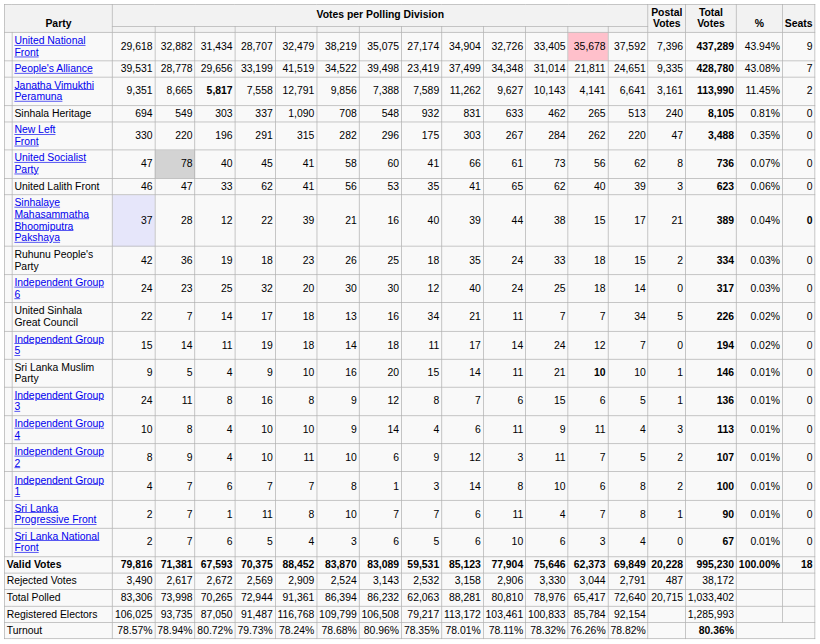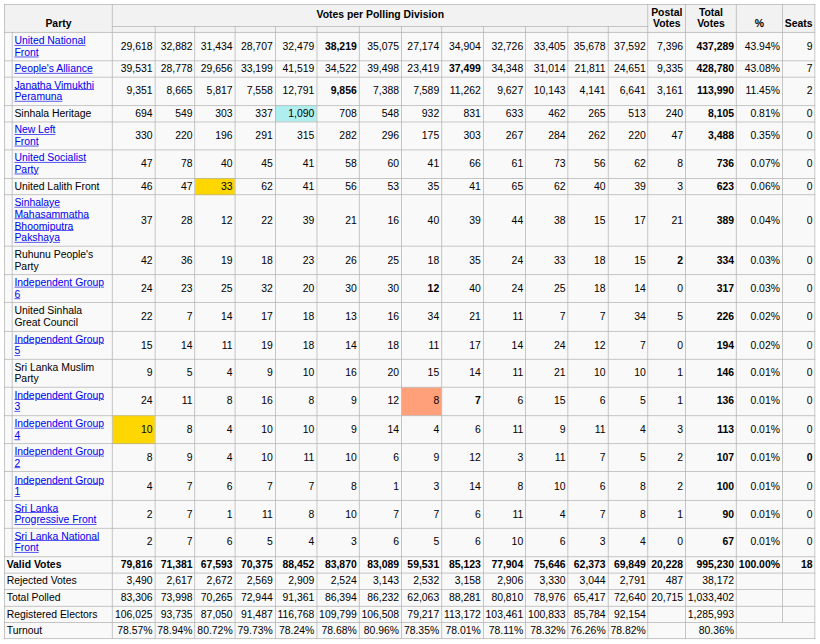United National Front | column 8: normal -> bold
United National Front | column 14: pink background -> no background
People's Alliance | column 11: normal -> bold
Janatha Vimukthi Peramuna | column 5: bold -> normal
Janatha Vimukthi Peramuna | column 8: normal -> bold
Sinhala Heritage | column 7: no background -> paleturquoise background
United Socialist Party | column 4: lightgrey background -> no background
United Lalith Front | column 5: no background -> gold background
Sinhalaye Mahasammatha Bhoomiputra Pakshaya | column 3: lavender background -> no background
Sinhalaye Mahasammatha Bhoomiputra Pakshaya | Seats: bold -> normal
Ruhunu People's Party | Postal Votes: normal -> bold
Independent Group 6 | column 10: normal -> bold
Sri Lanka Muslim Party | column 14: bold -> normal
Independent Group 3 | column 10: no background -> lightsalmon background
Independent Group 3 | column 11: normal -> bold
Independent Group 4 | column 3: no background -> gold background
Independent Group 2 | Seats: normal -> bold
Turnout | Total Votes: bold -> normal
